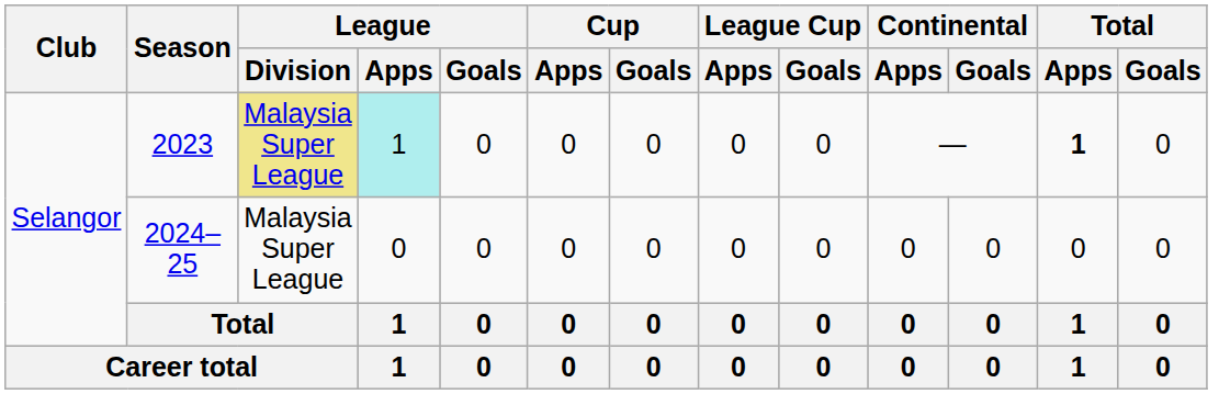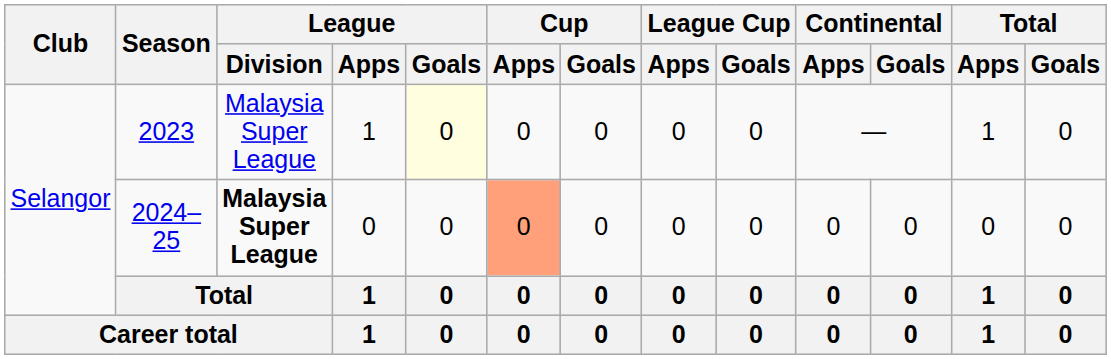2023 | League / Division: khaki background -> no background
2023 | League / Apps: paleturquoise background -> no background
2023 | League / Goals: no background -> lightyellow background
2023 | Total / Apps: bold -> normal
2024–25 | League / Division: normal -> bold
2024–25 | Cup / Apps: no background -> lightsalmon background
